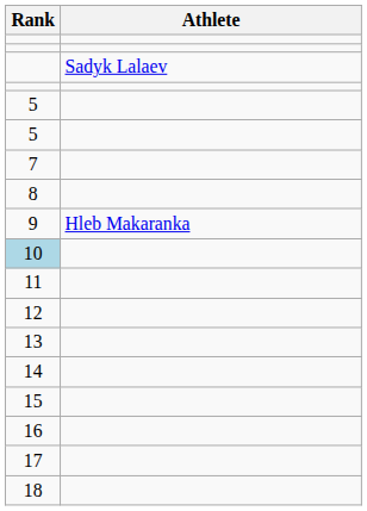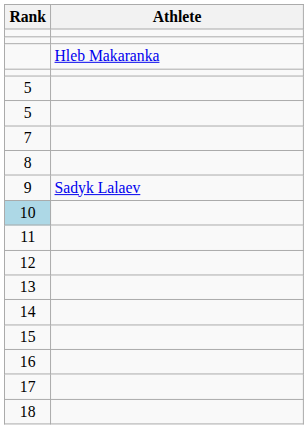row 4 | Athlete: Sadyk Lalaev -> Hleb Makaranka
row 10 | Athlete: Hleb Makaranka -> Sadyk Lalaev
